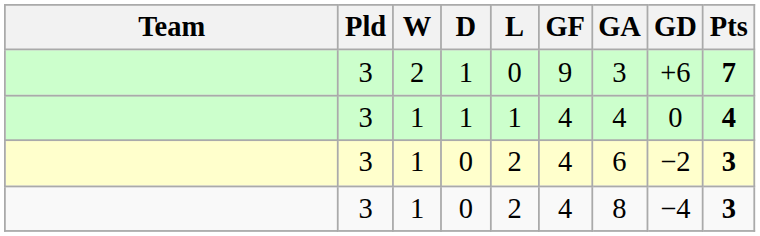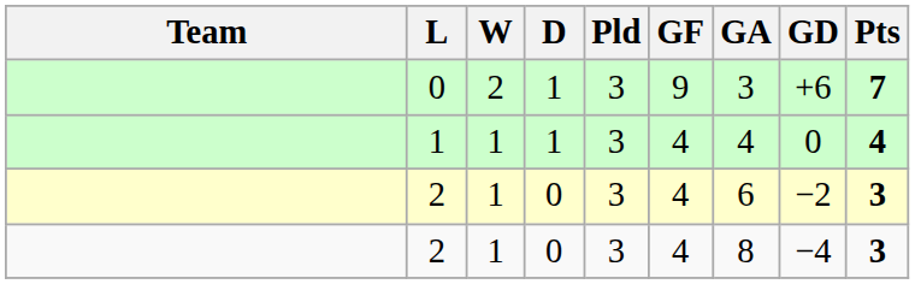columns swapped: Pld <-> L
